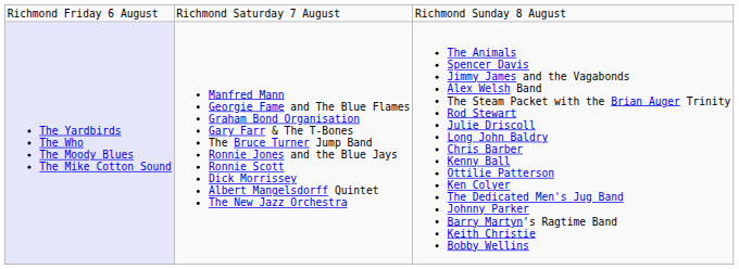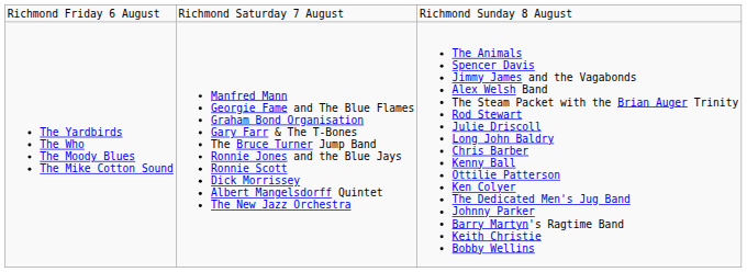The Yardbirds The Who The Moody Blues The Mike Cotton Sound | column 1: lavender background -> no background
